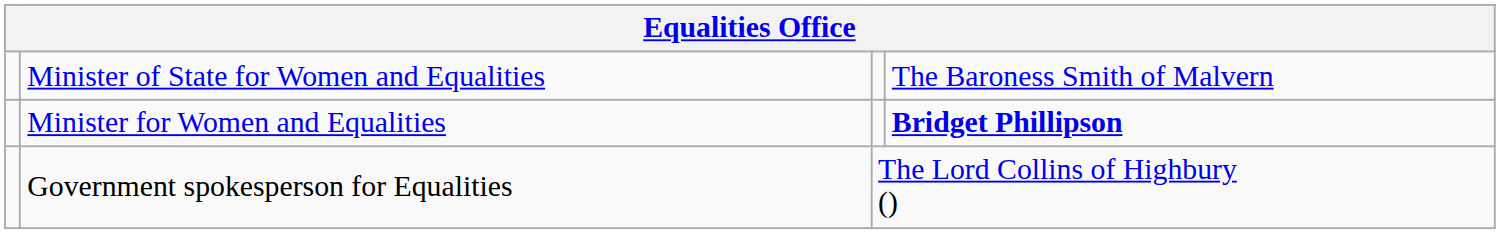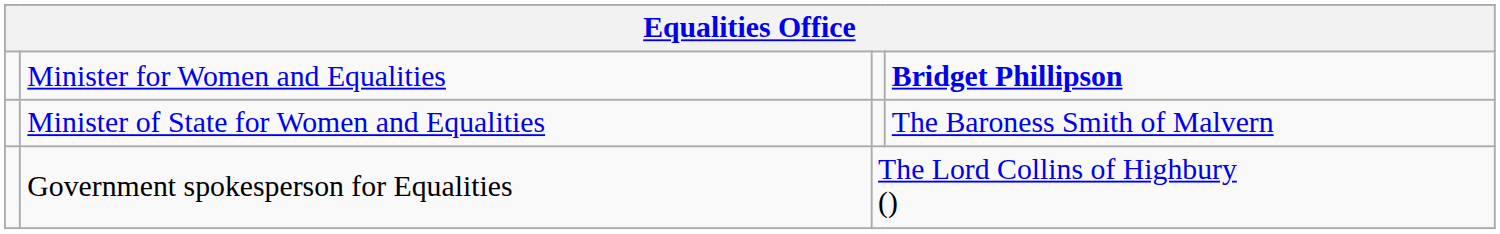rows swapped: Minister for Women and Equalities <-> Minister of State for Women and Equalities
